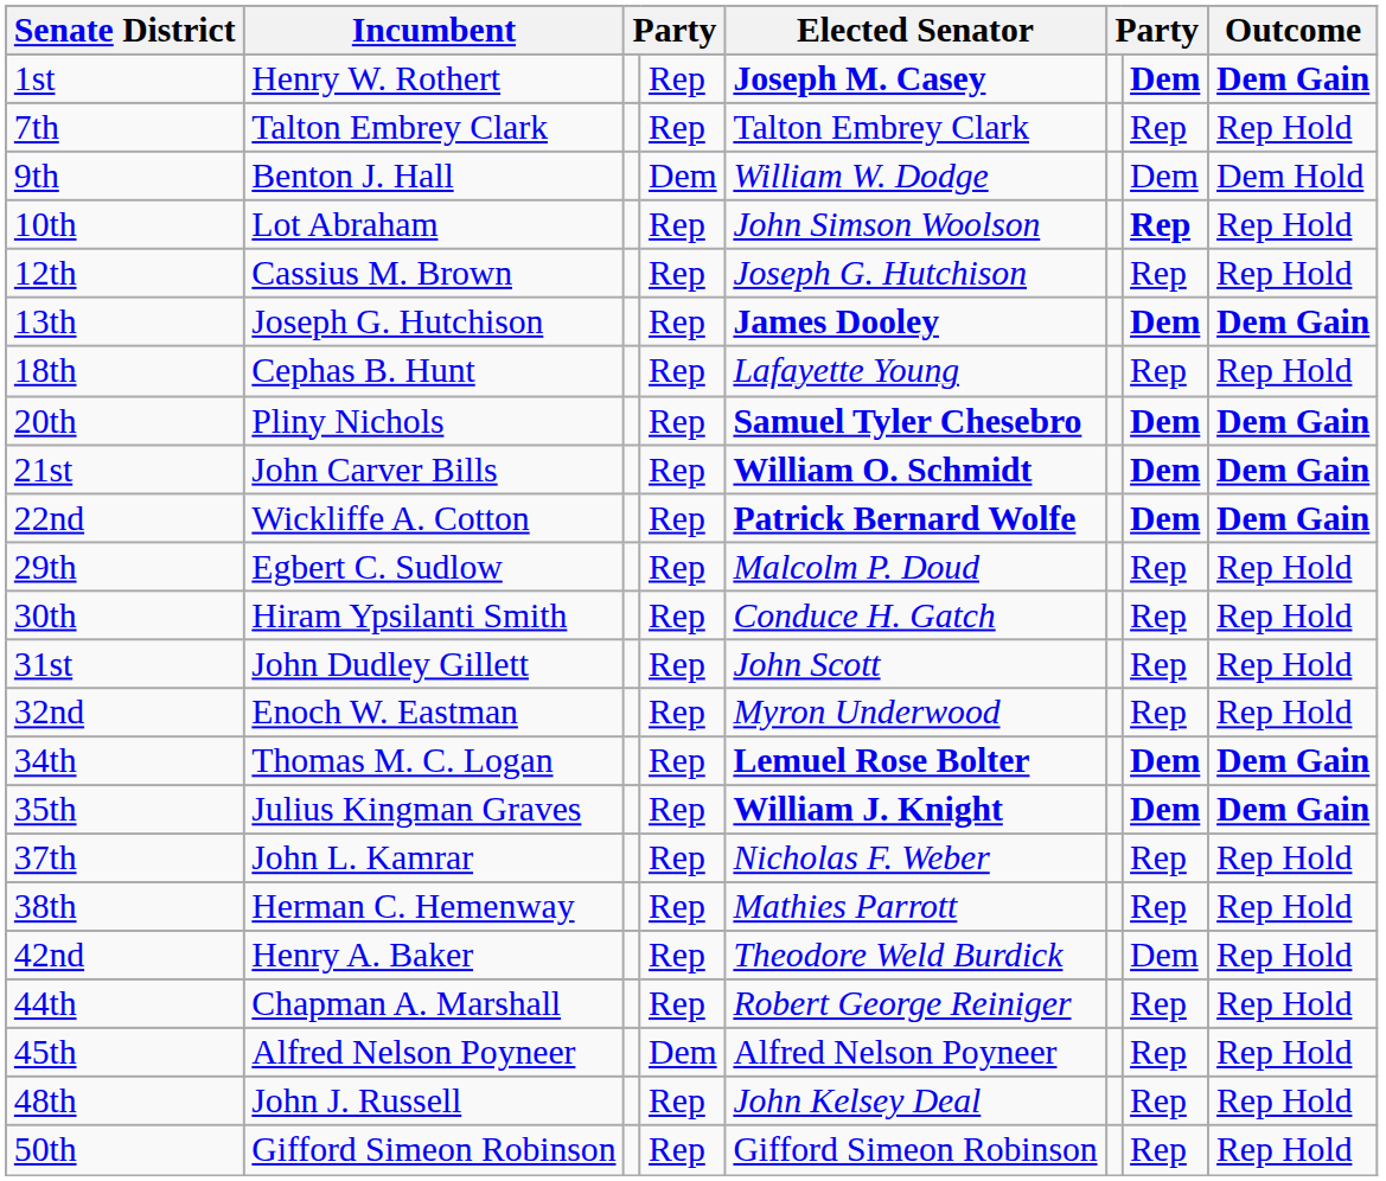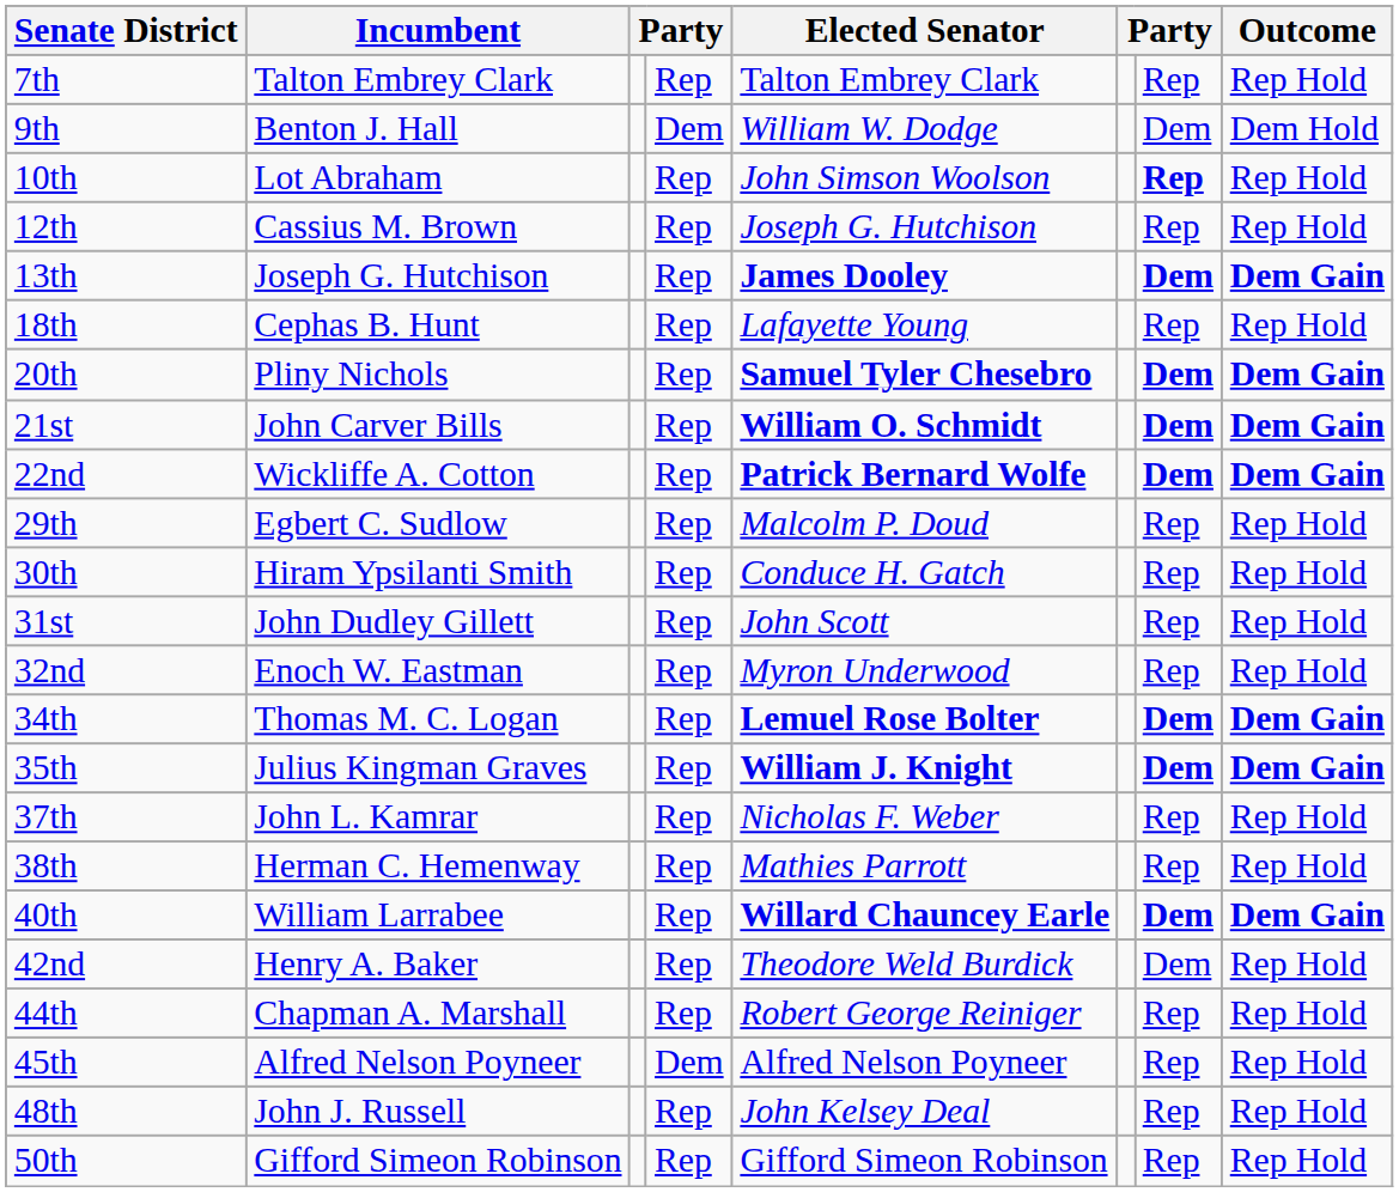- row: 1st | Henry W. Rothert | Rep | Joseph M. Casey | Dem | Dem Gain
+ row: 40th | William Larrabee | Rep | Willard Chauncey Earle | Dem | Dem Gain
